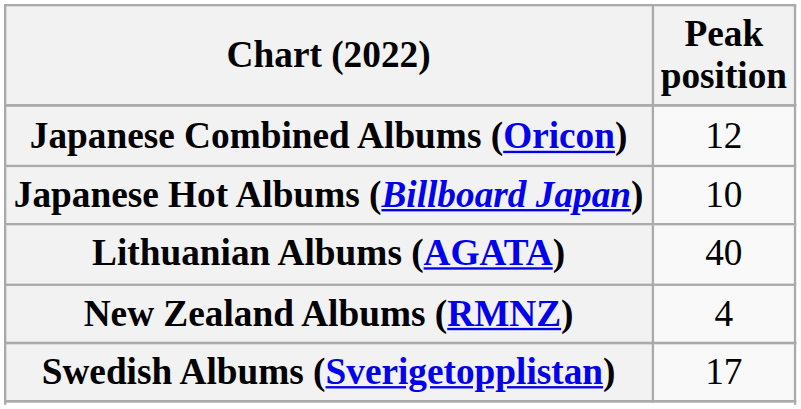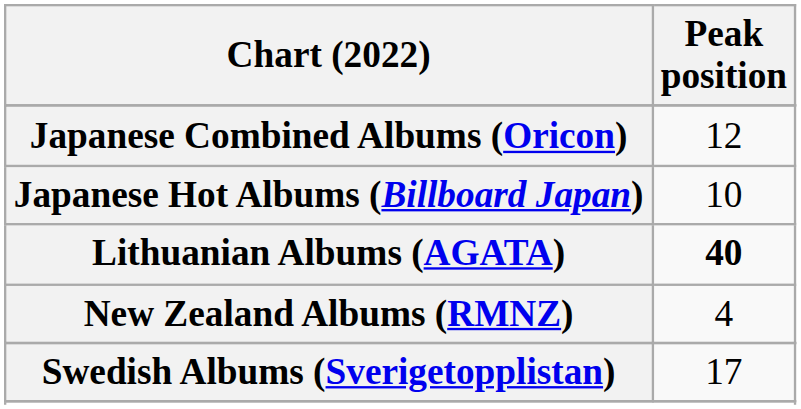Lithuanian Albums (AGATA) | Peak position: normal -> bold
